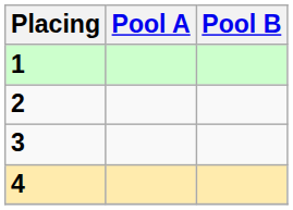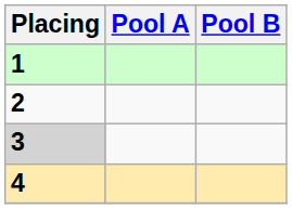3 | Placing: no background -> lightgrey background
